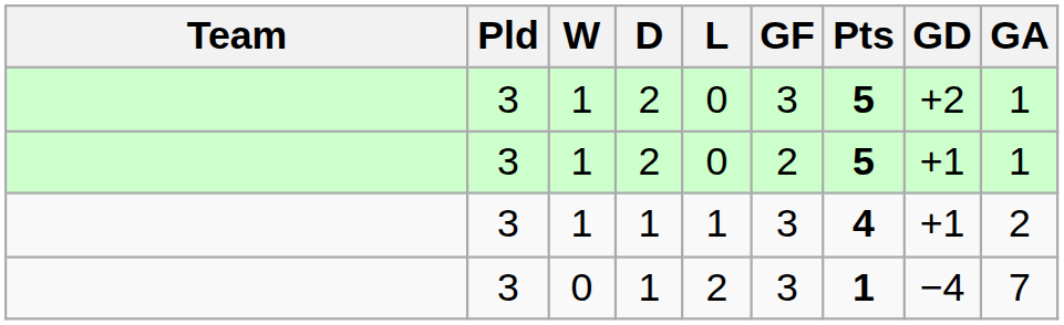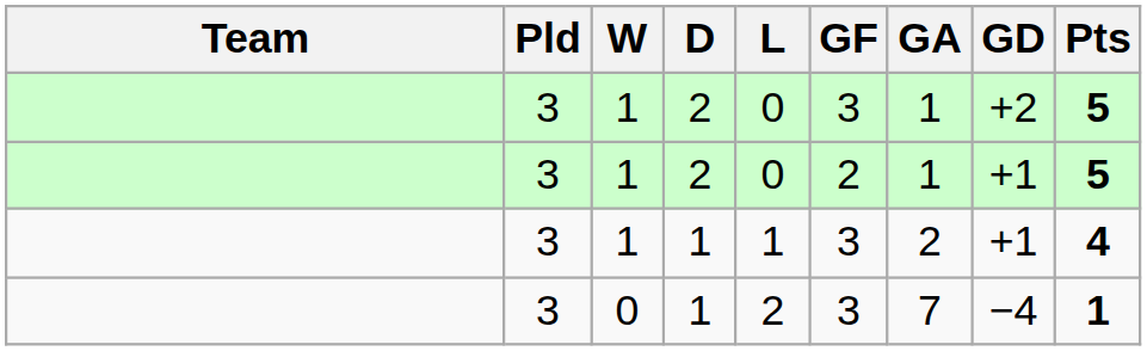columns swapped: GA <-> Pts
